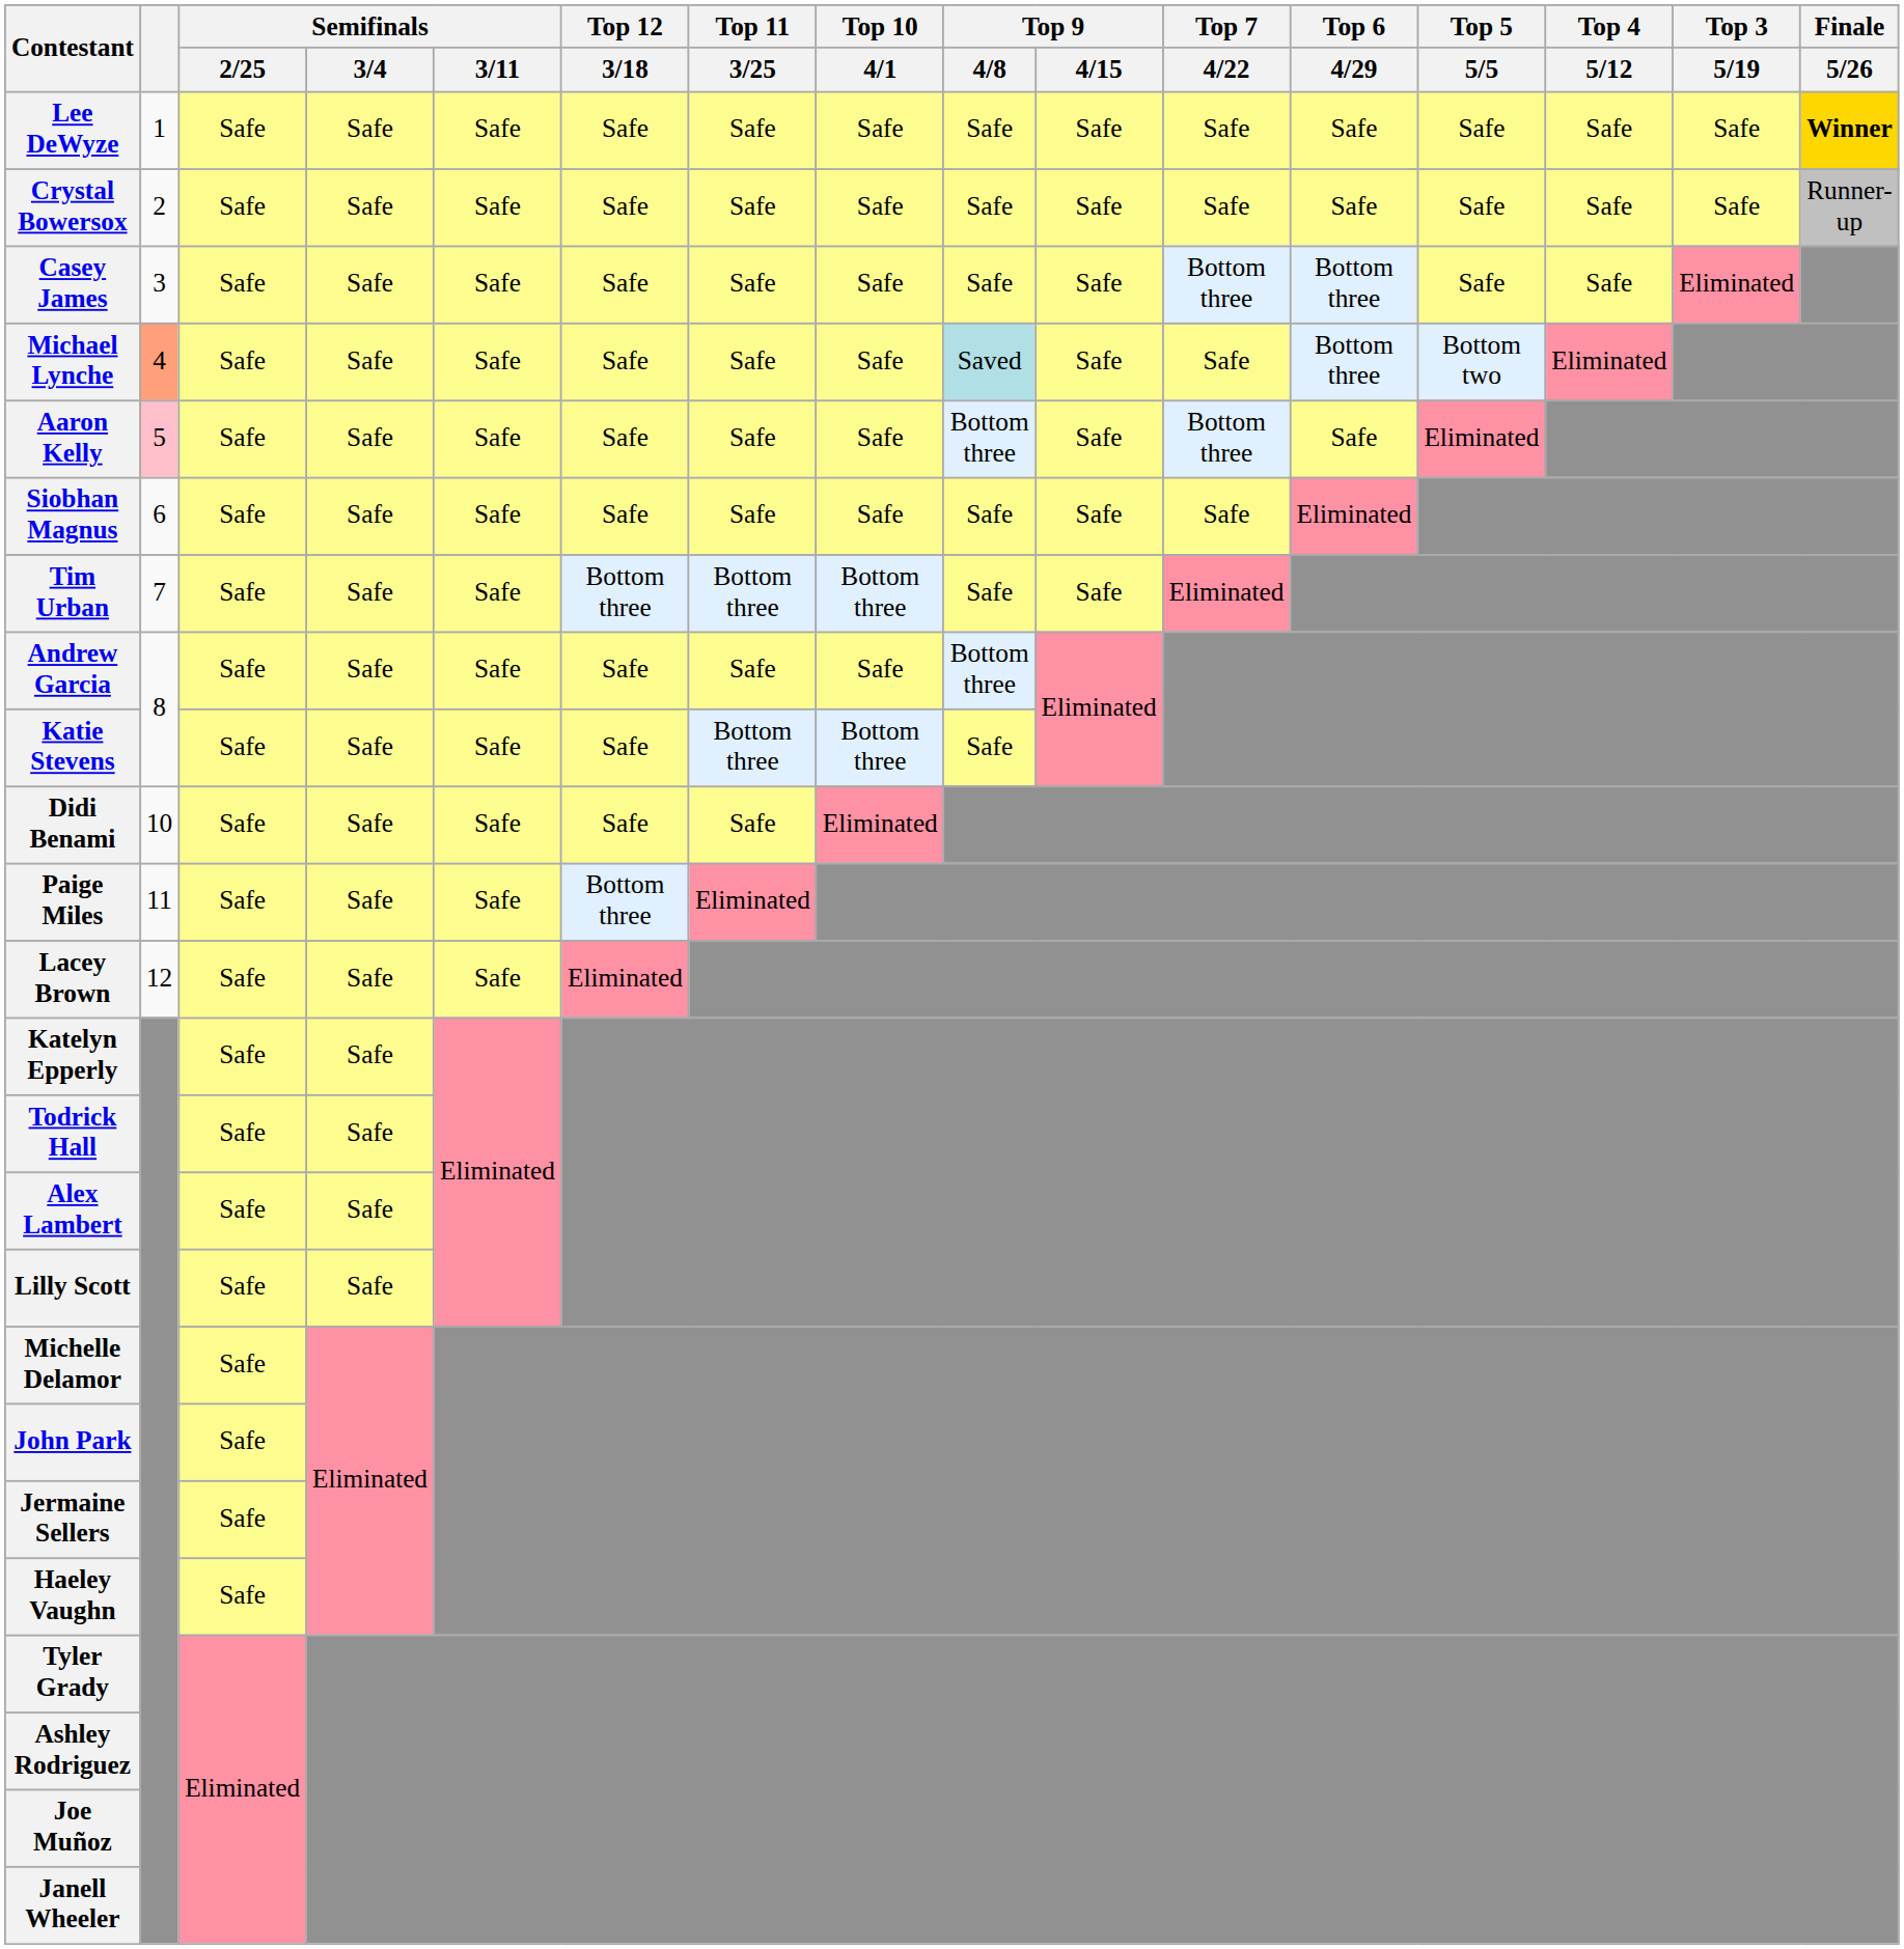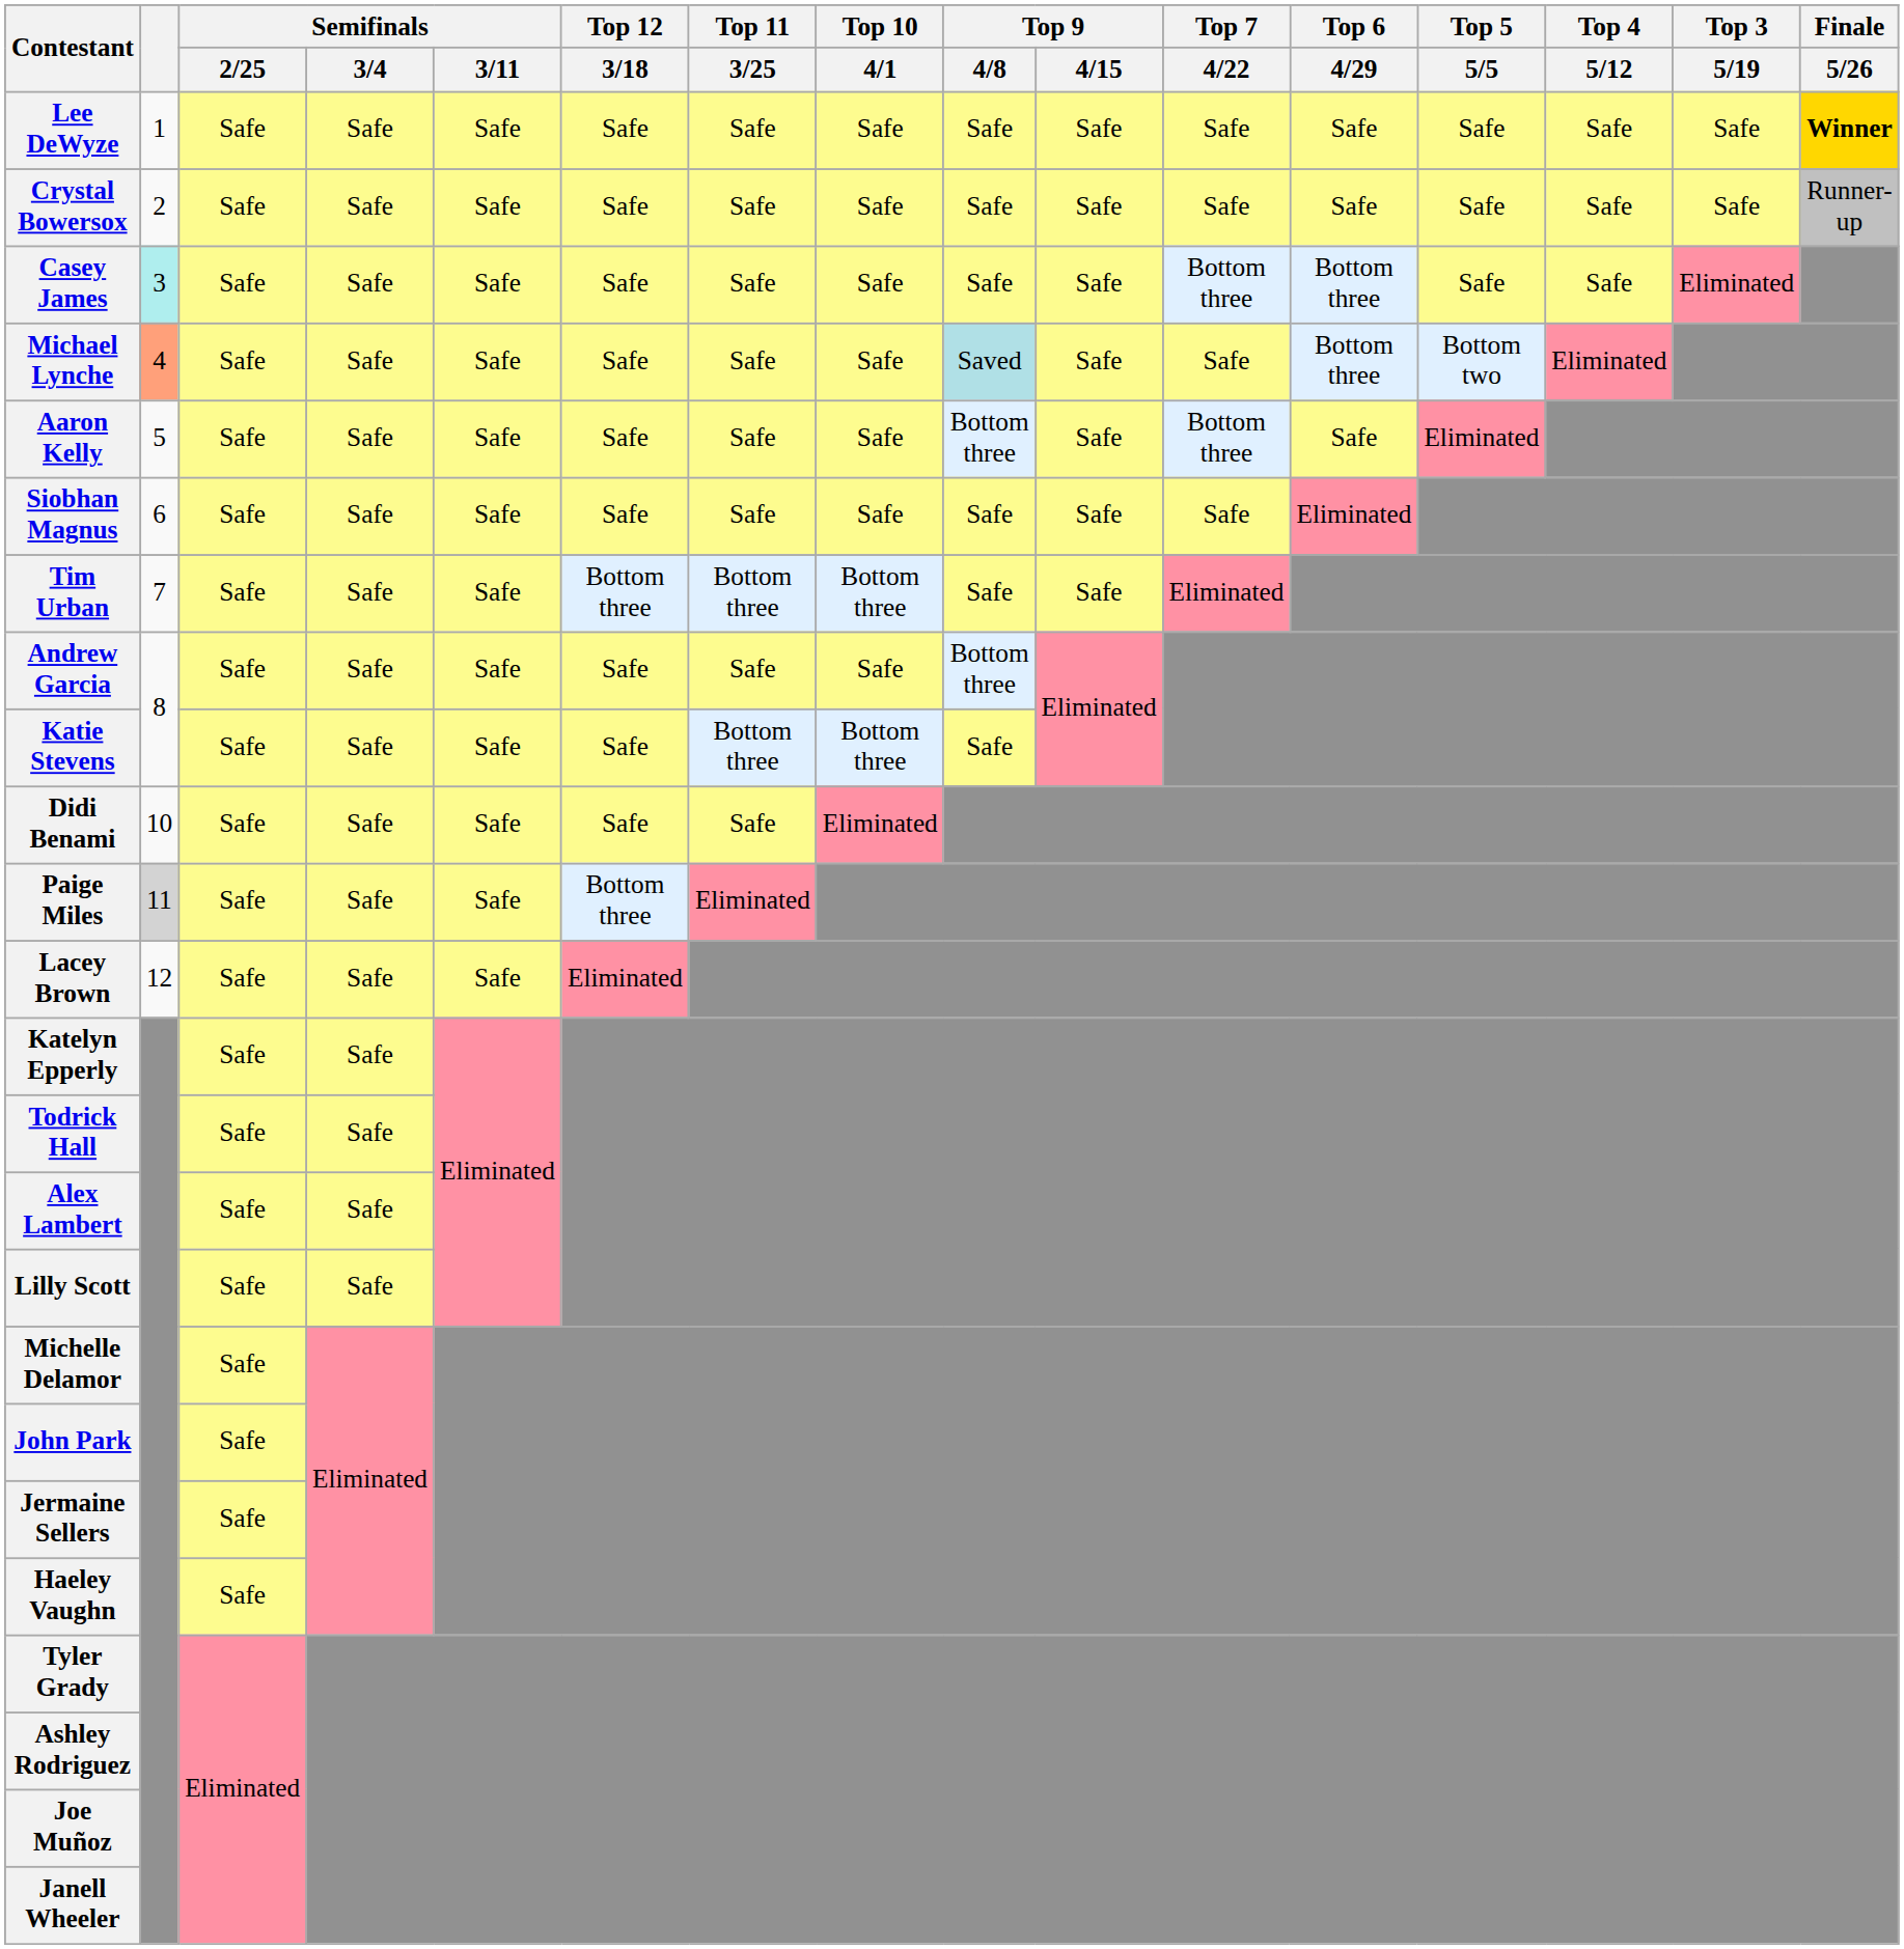Casey James | column 2: no background -> paleturquoise background
Aaron Kelly | column 2: pink background -> no background
Paige Miles | column 2: no background -> lightgrey background
